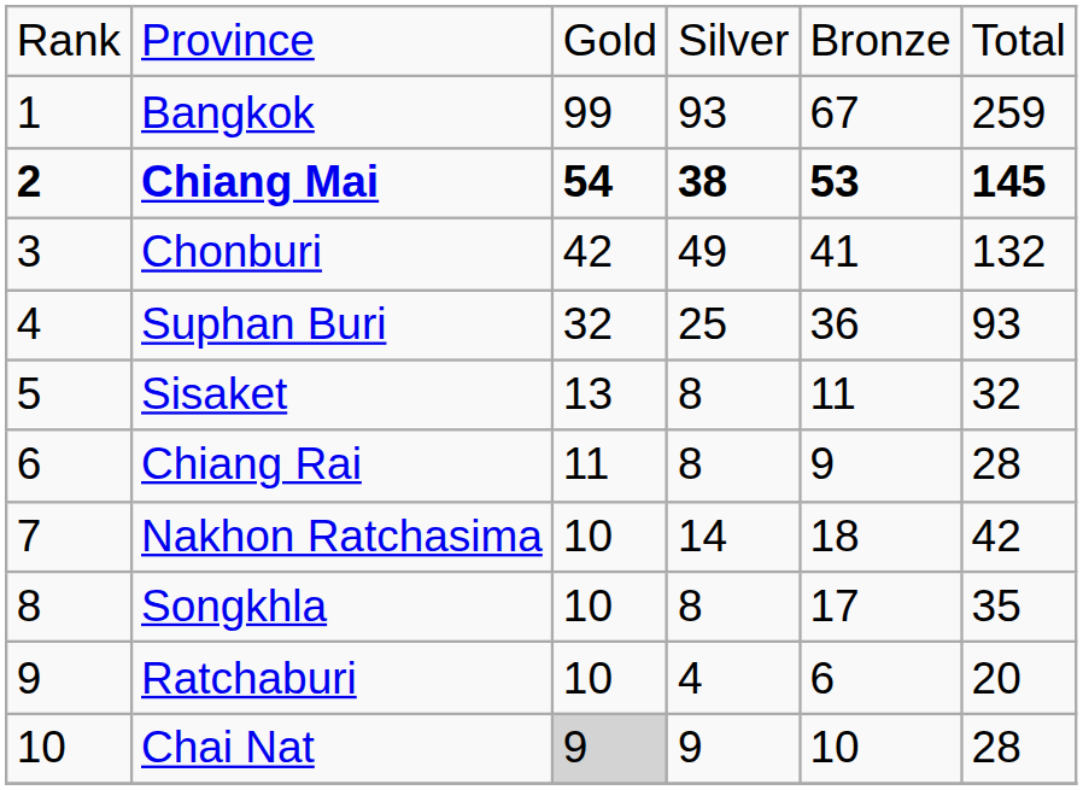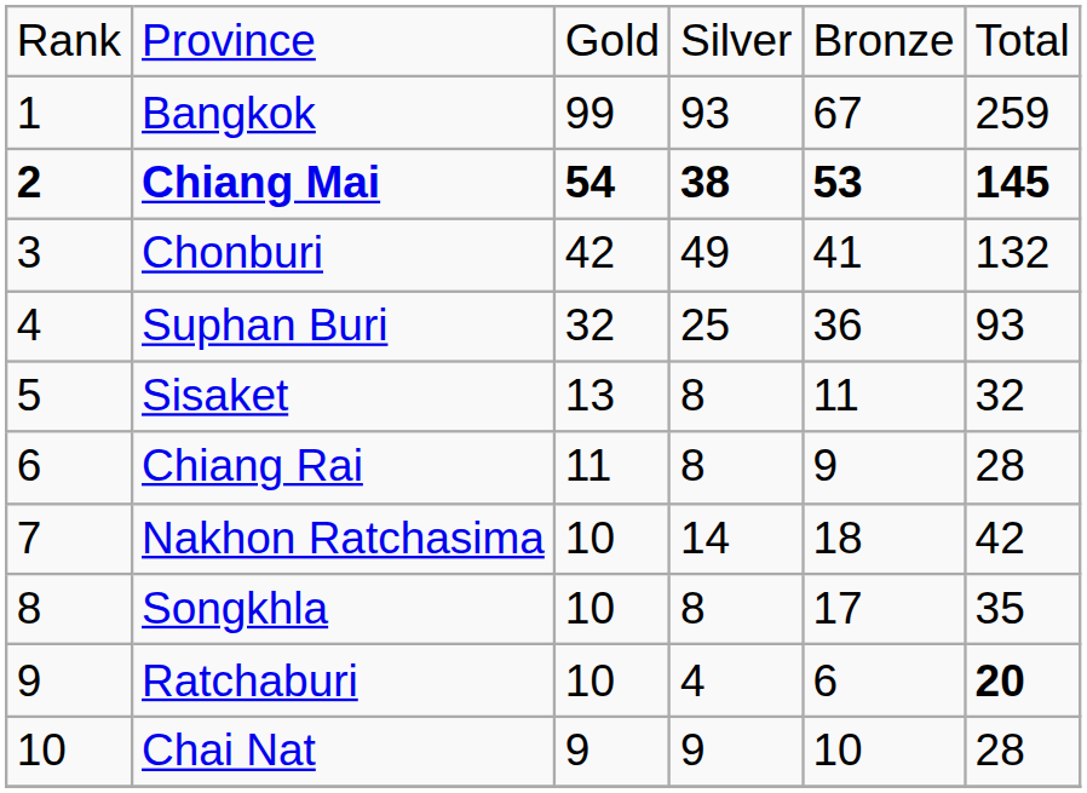Ratchaburi | column 6: normal -> bold
Chai Nat | column 3: lightgrey background -> no background
